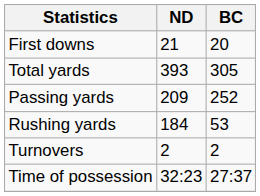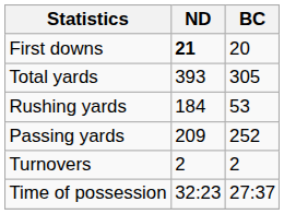First downs | ND: normal -> bold
rows swapped: Rushing yards <-> Passing yards
